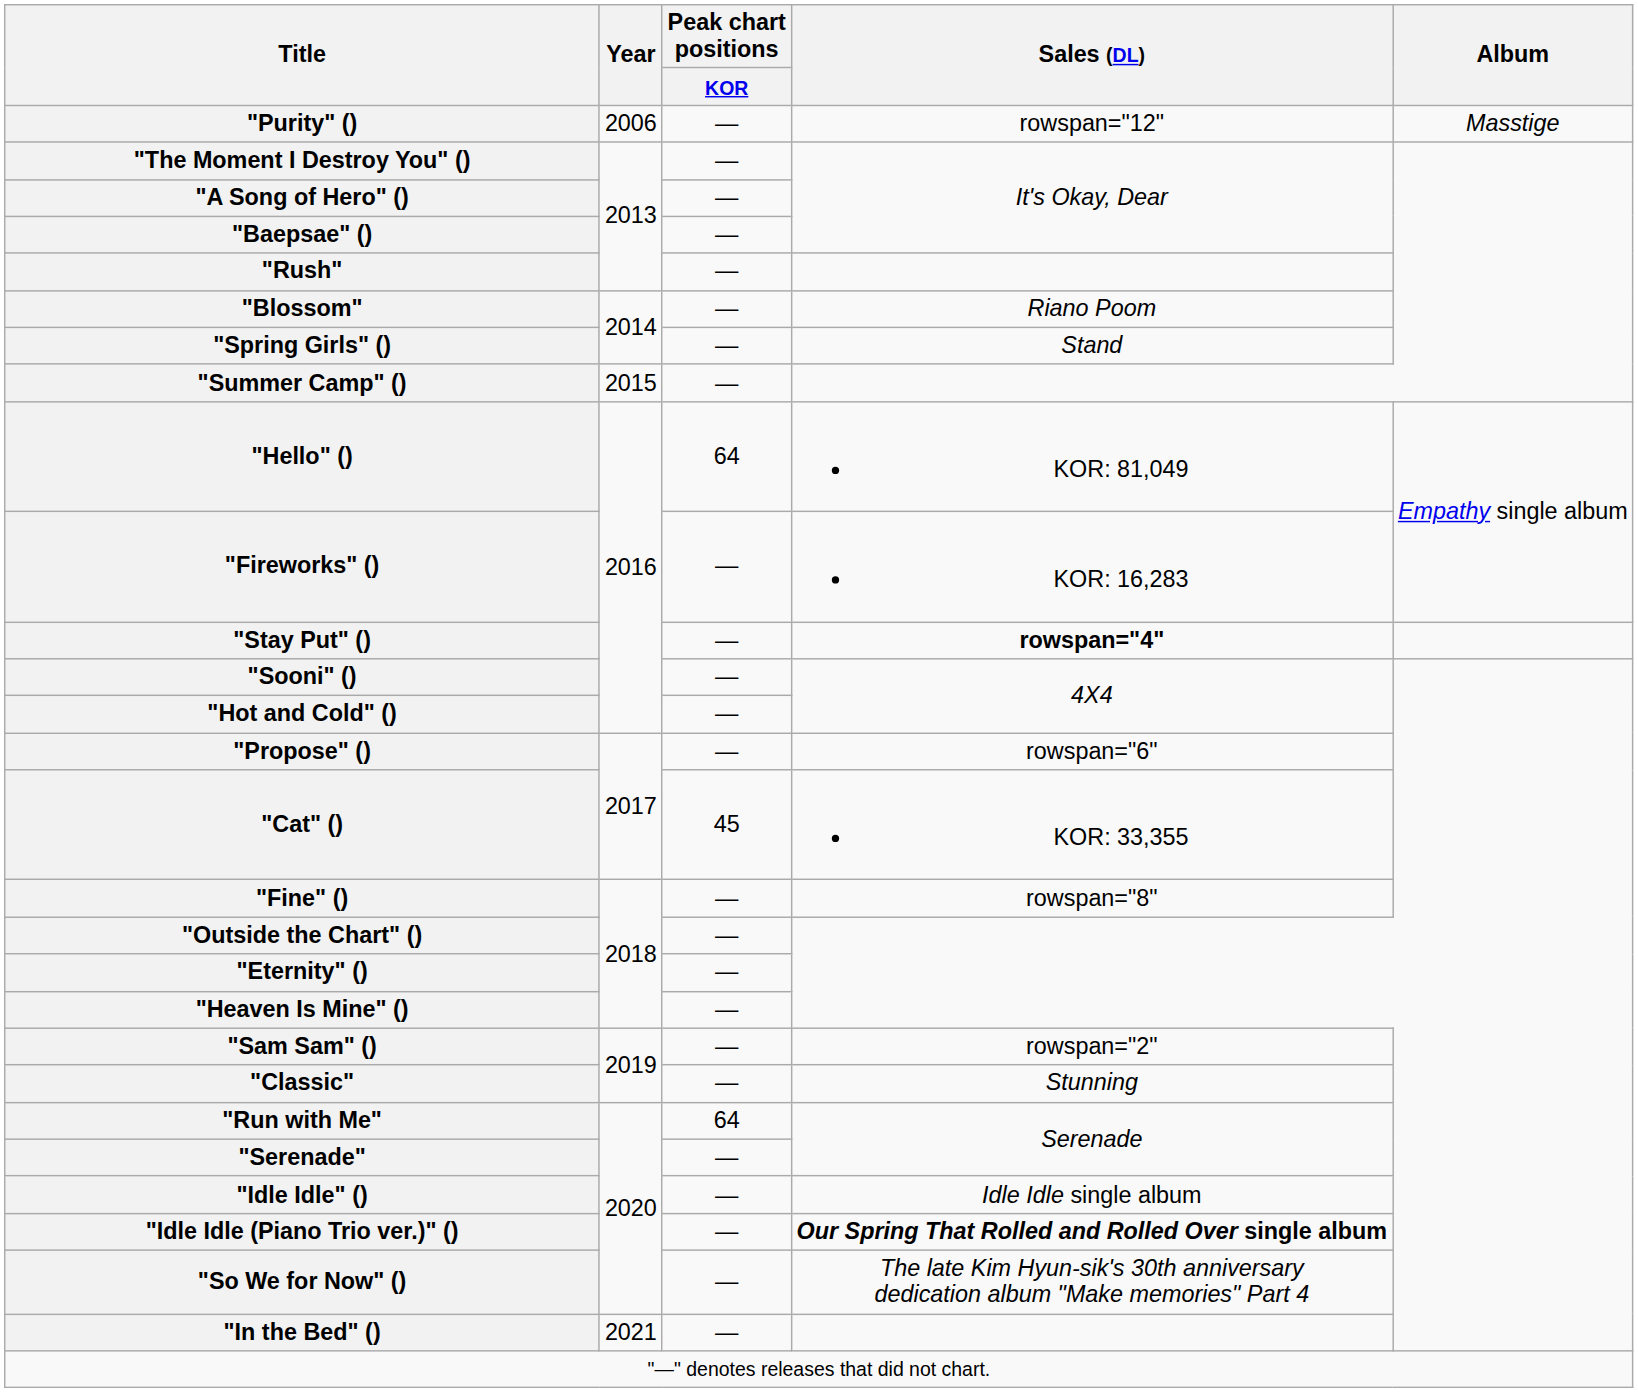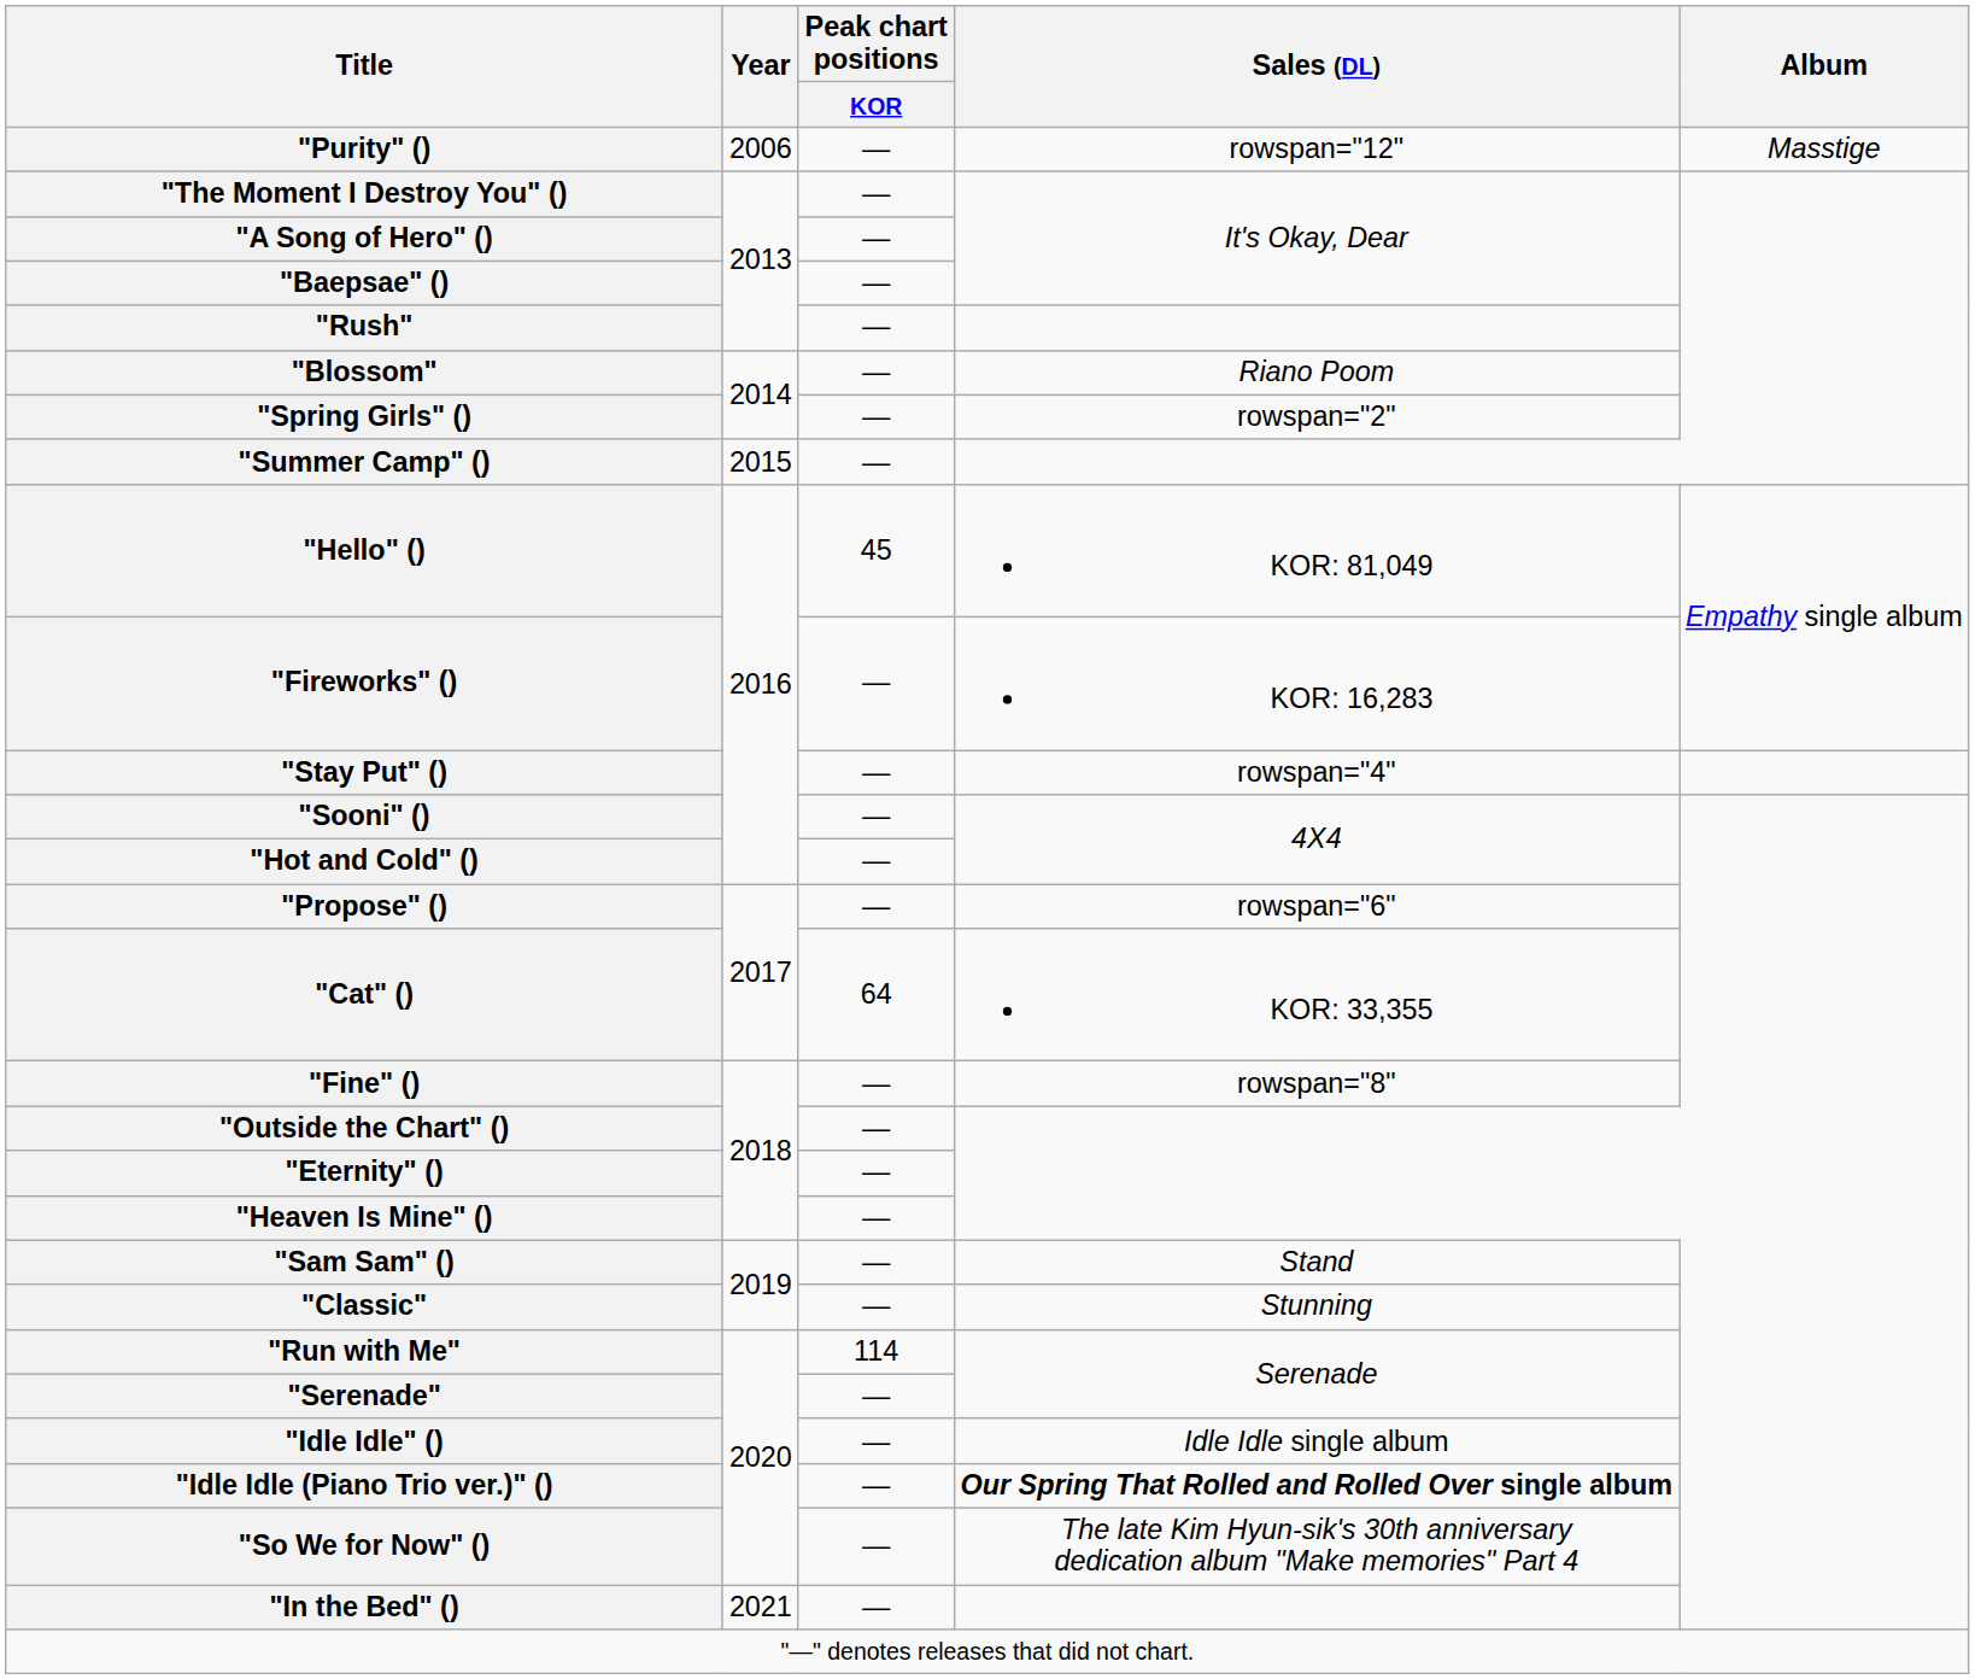"Spring Girls" () | Sales (DL): Stand -> rowspan="2"
"Hello" () | Peak chart positions / KOR: 64 -> 45
"Stay Put" () | Sales (DL): bold -> normal
"Cat" () | Peak chart positions / KOR: 45 -> 64
"Sam Sam" () | Sales (DL): rowspan="2" -> Stand
"Run with Me" | Peak chart positions / KOR: 64 -> 114
